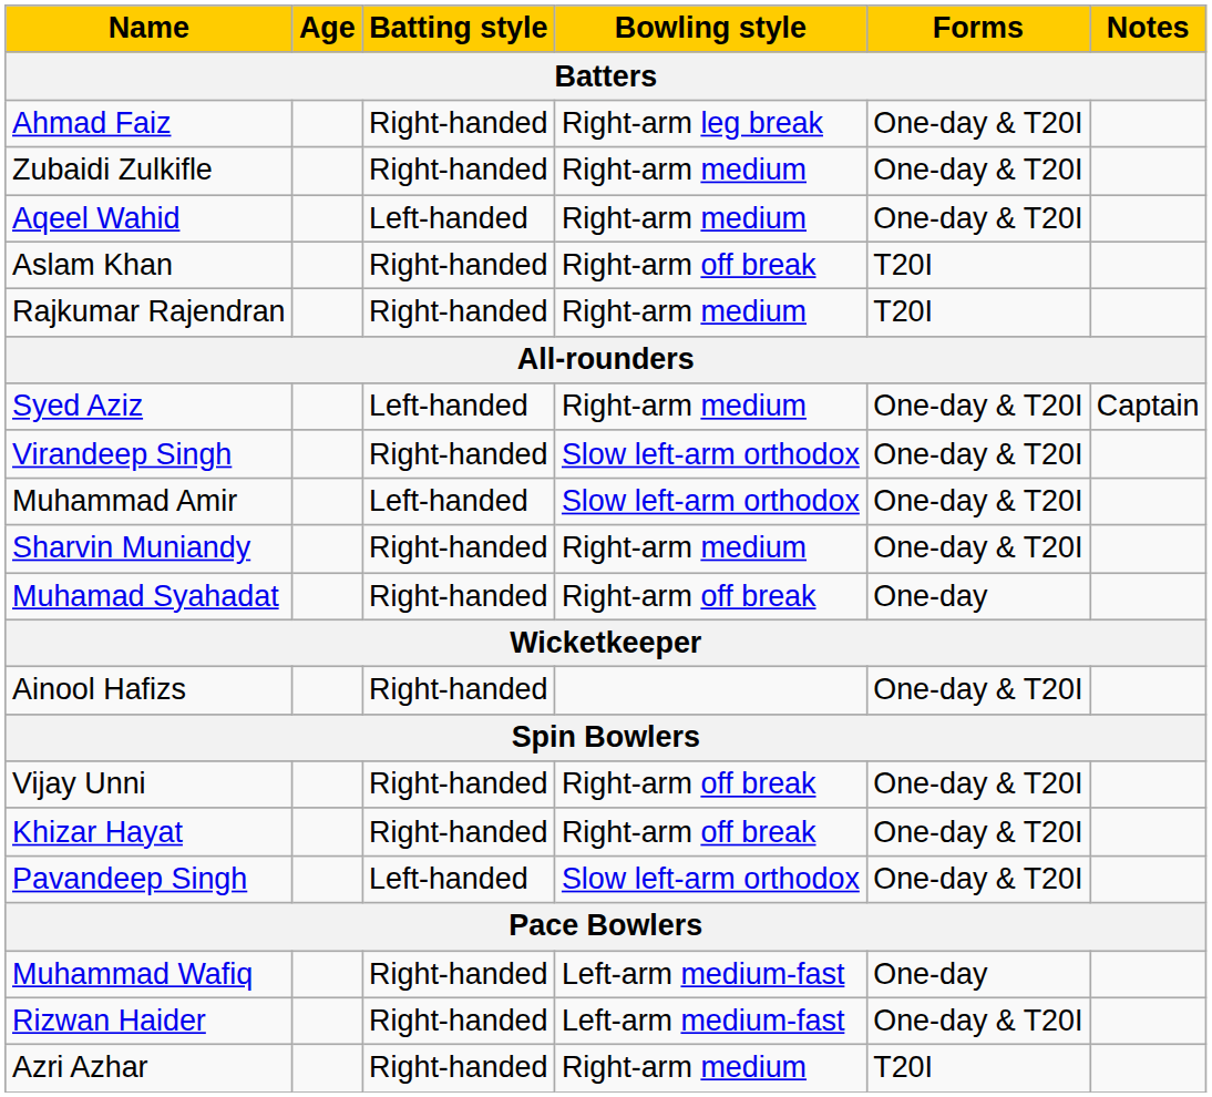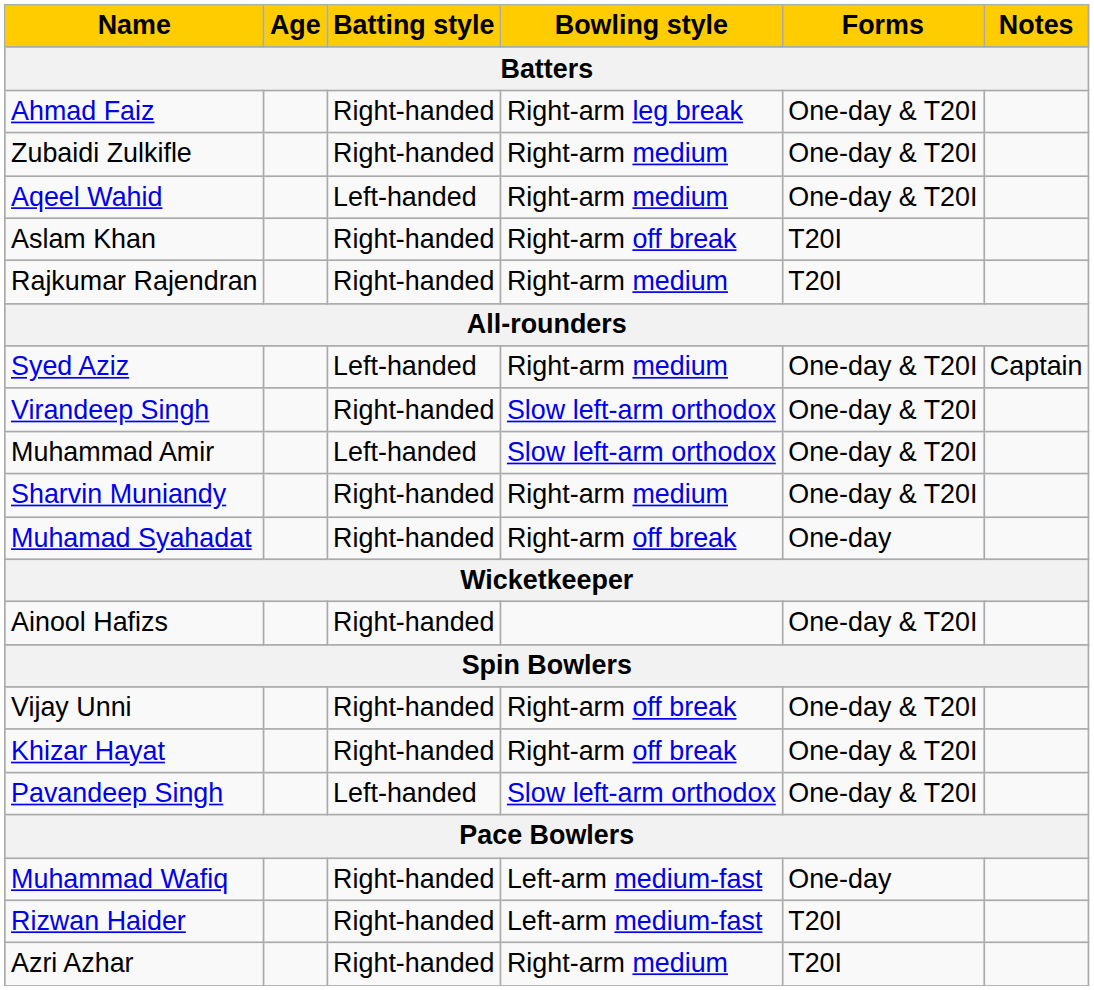Rizwan Haider | Forms: One-day & T20I -> T20I
